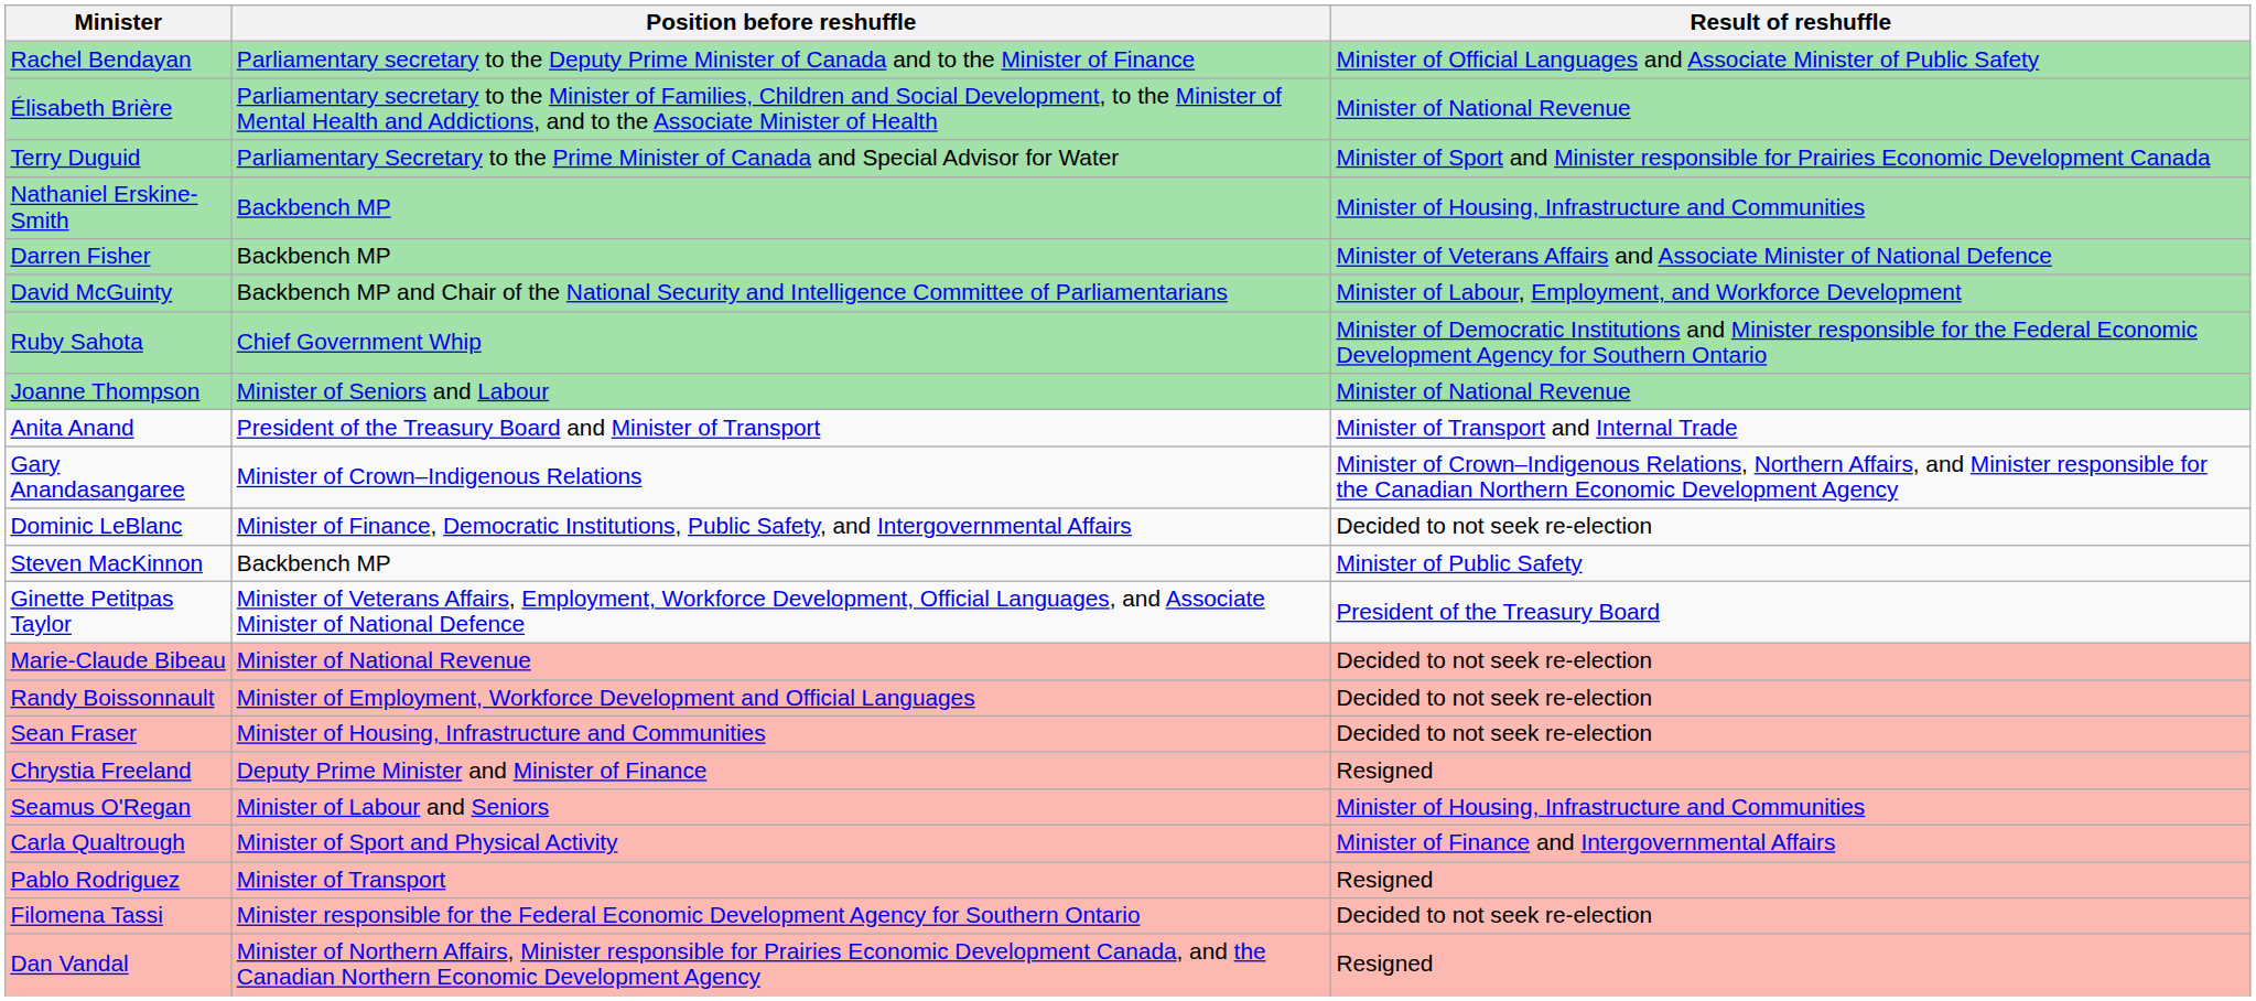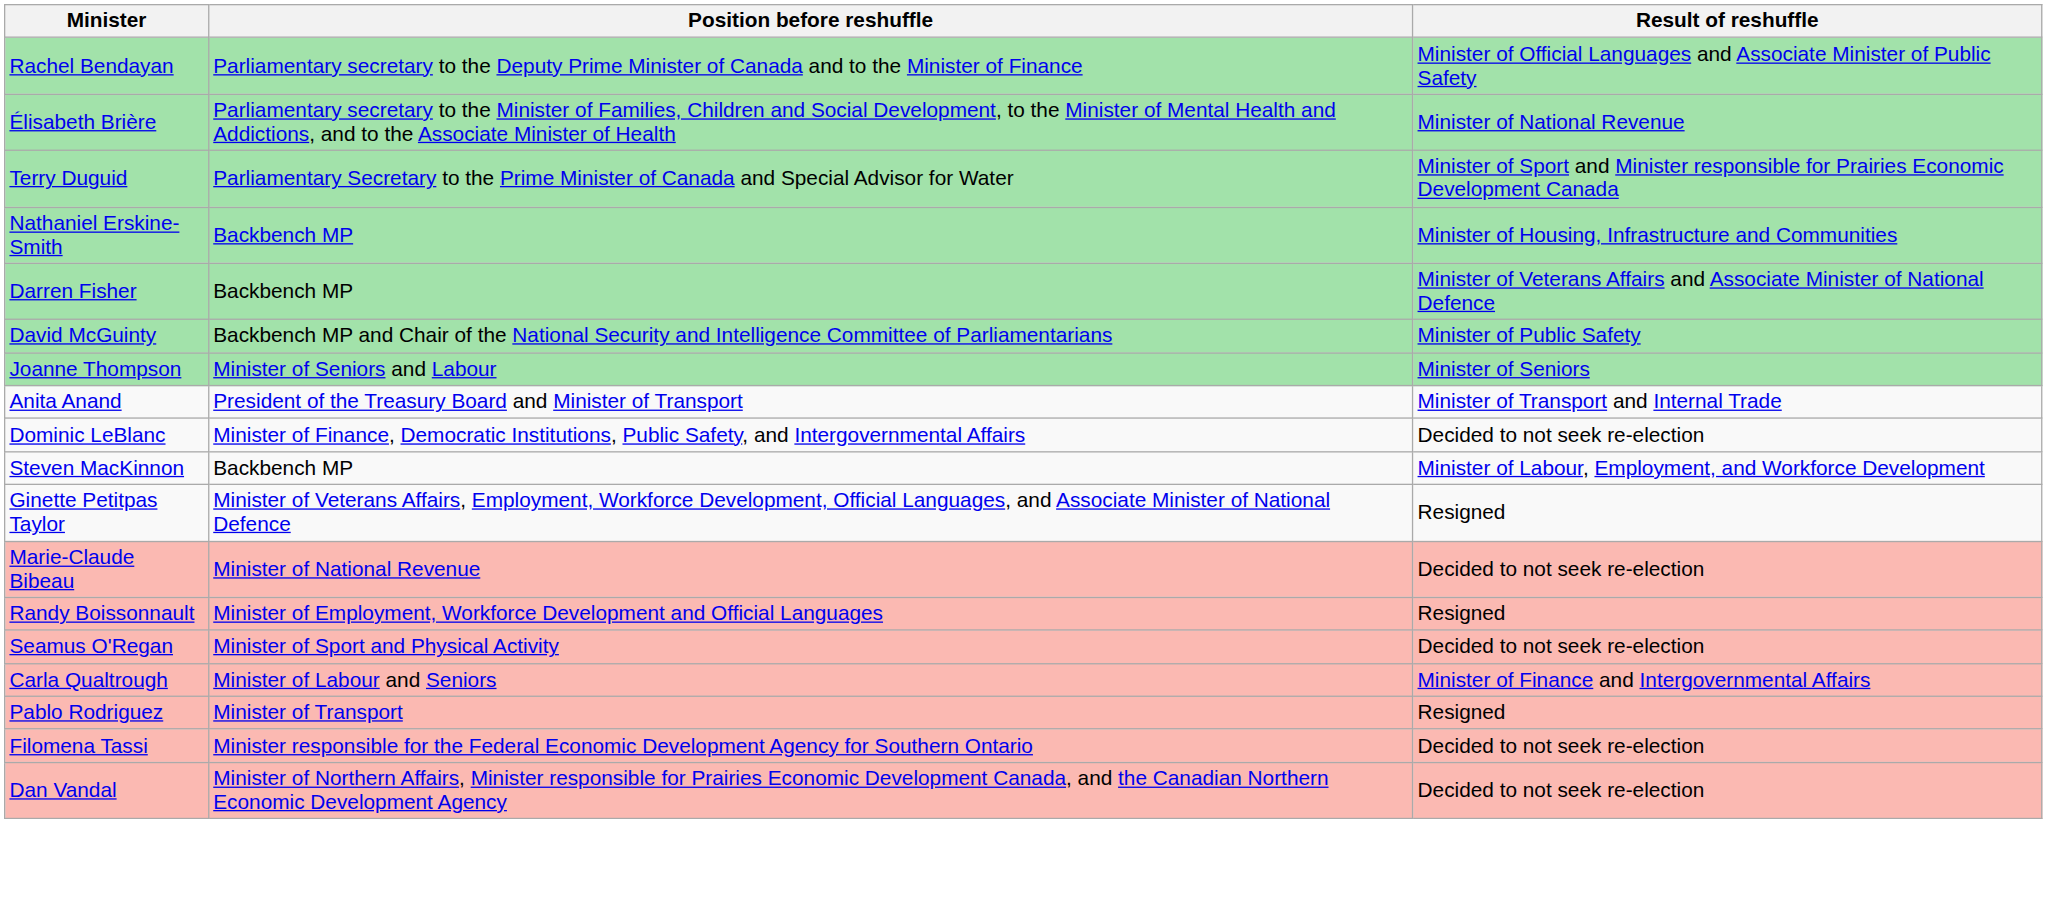David McGuinty | Result of reshuffle: Minister of Labour, Employment, and Workforce Development -> Minister of Public Safety
- row: Ruby Sahota | Chief Government Whip | Minister of Democratic Institutions and Minister responsible for the Federal Economic Development Agency for Southern Ontario
Joanne Thompson | Result of reshuffle: Minister of National Revenue -> Minister of Seniors
- row: Gary Anandasangaree | Minister of Crown–Indigenous Relations | Minister of Crown–Indigenous Relations, Northern Affairs, and Minister responsible for the Canadian Northern Economic Development Agency
Steven MacKinnon | Result of reshuffle: Minister of Public Safety -> Minister of Labour, Employment, and Workforce Development
Ginette Petitpas Taylor | Result of reshuffle: President of the Treasury Board -> Resigned
Randy Boissonnault | Result of reshuffle: Decided to not seek re-election -> Resigned
- row: Sean Fraser | Minister of Housing, Infrastructure and Communities | Decided to not seek re-election
- row: Chrystia Freeland | Deputy Prime Minister and Minister of Finance | Resigned
Seamus O'Regan | Position before reshuffle: Minister of Labour and Seniors -> Minister of Sport and Physical Activity
Seamus O'Regan | Result of reshuffle: Minister of Housing, Infrastructure and Communities -> Decided to not seek re-election
Carla Qualtrough | Position before reshuffle: Minister of Sport and Physical Activity -> Minister of Labour and Seniors
Dan Vandal | Result of reshuffle: Resigned -> Decided to not seek re-election
